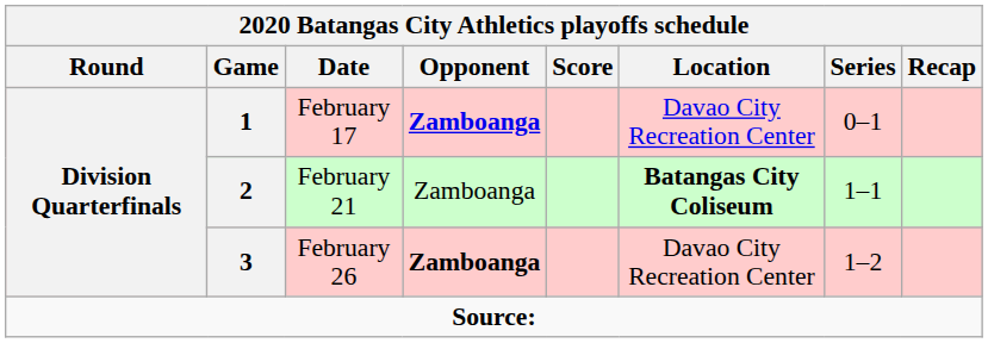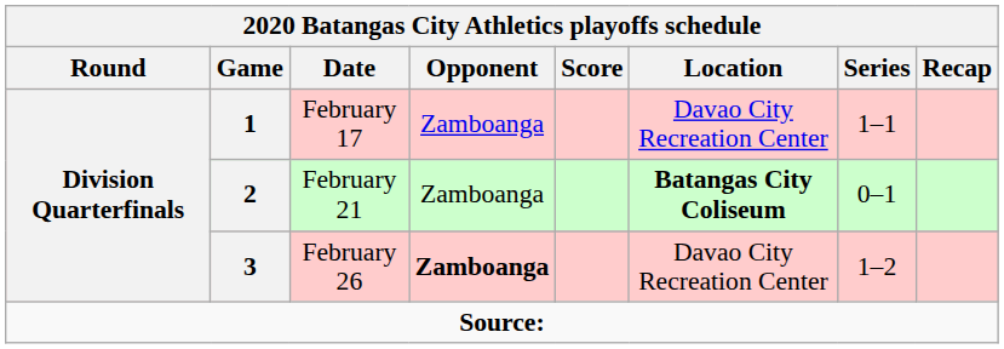February 17 | Opponent: bold -> normal
February 17 | Series: 0–1 -> 1–1
February 21 | Series: 1–1 -> 0–1
